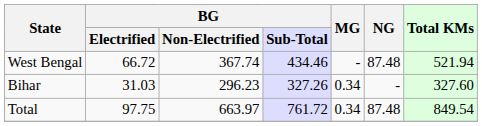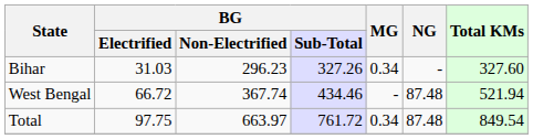rows swapped: Bihar <-> West Bengal
